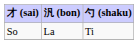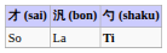So | 勺 (shaku): normal -> bold
